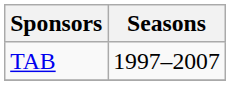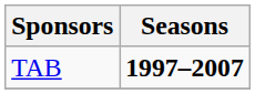TAB | Seasons: normal -> bold
